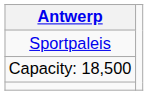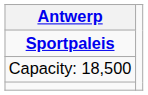Sportpaleis | Antwerp: normal -> bold
